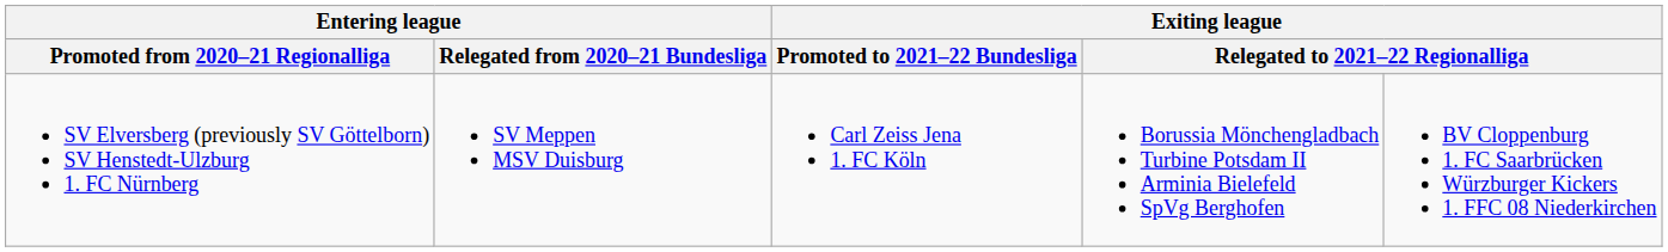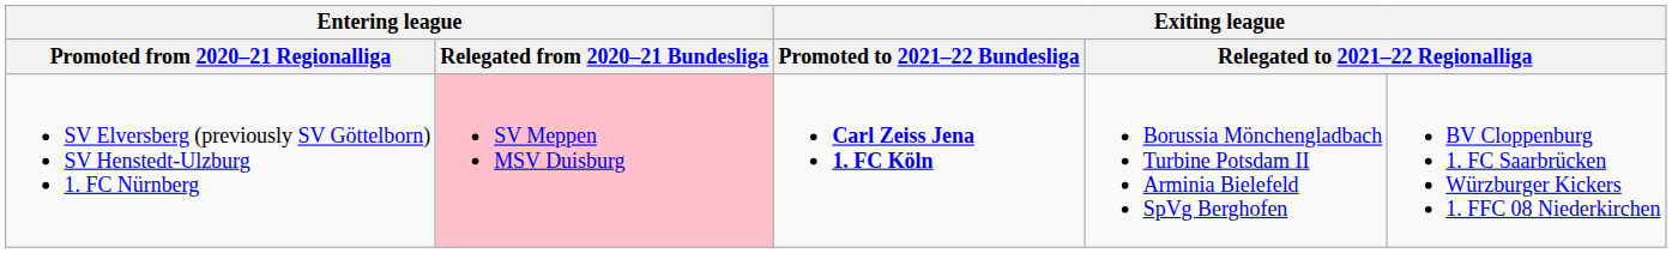row 3 | Entering league / Relegated from 2020–21 Bundesliga: no background -> pink background
row 3 | Exiting league / Promoted to 2021–22 Bundesliga: normal -> bold
